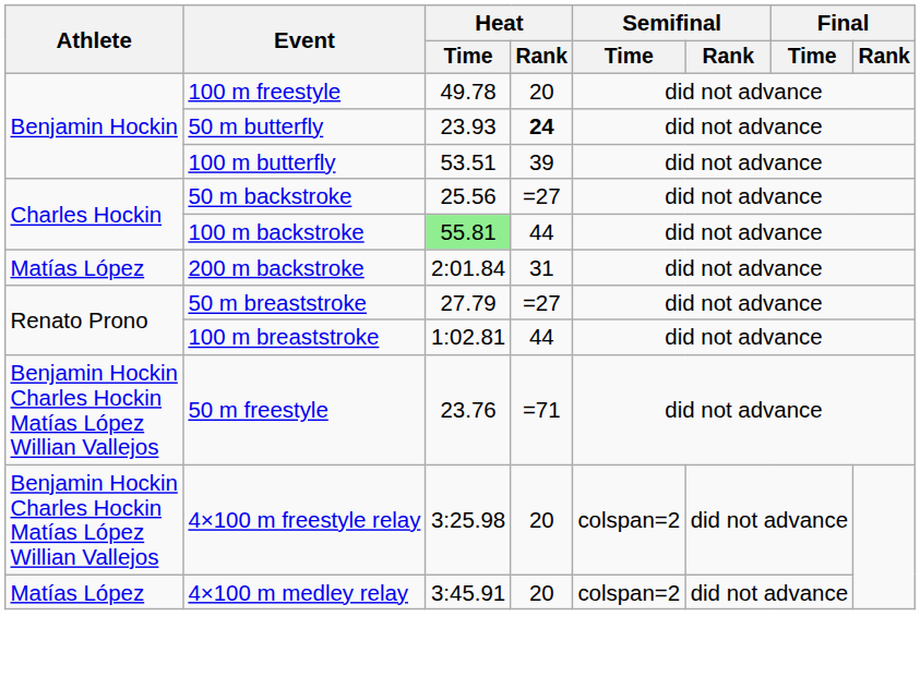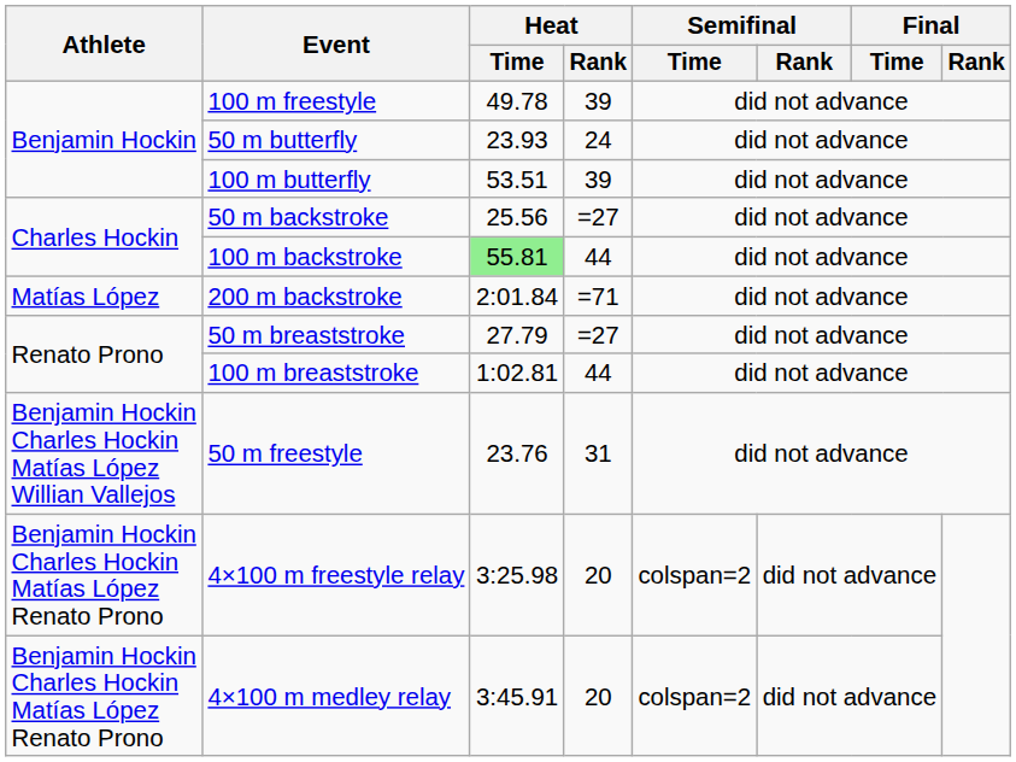100 m freestyle | Heat / Rank: 20 -> 39
50 m butterfly | Heat / Rank: bold -> normal
200 m backstroke | Heat / Rank: 31 -> =71
50 m freestyle | Heat / Rank: =71 -> 31
4×100 m freestyle relay | Athlete: Benjamin Hockin Charles Hockin Matías López Willian Vallejos -> Benjamin Hockin Charles Hockin Matías López Renato Prono
4×100 m medley relay | Athlete: Matías López -> Benjamin Hockin Charles Hockin Matías López Renato Prono
